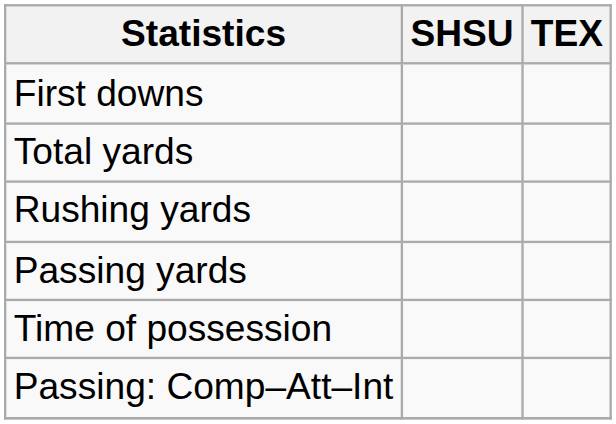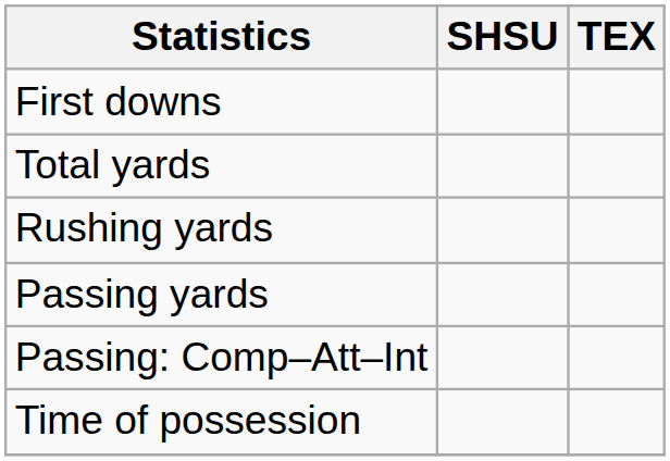rows swapped: Passing: Comp–Att–Int <-> Time of possession
